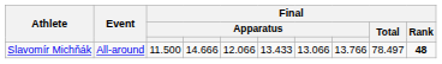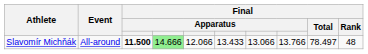row 4 | column 3: normal -> bold
row 4 | column 4: no background -> lightgreen background
row 4 | Final / Rank: bold -> normal
